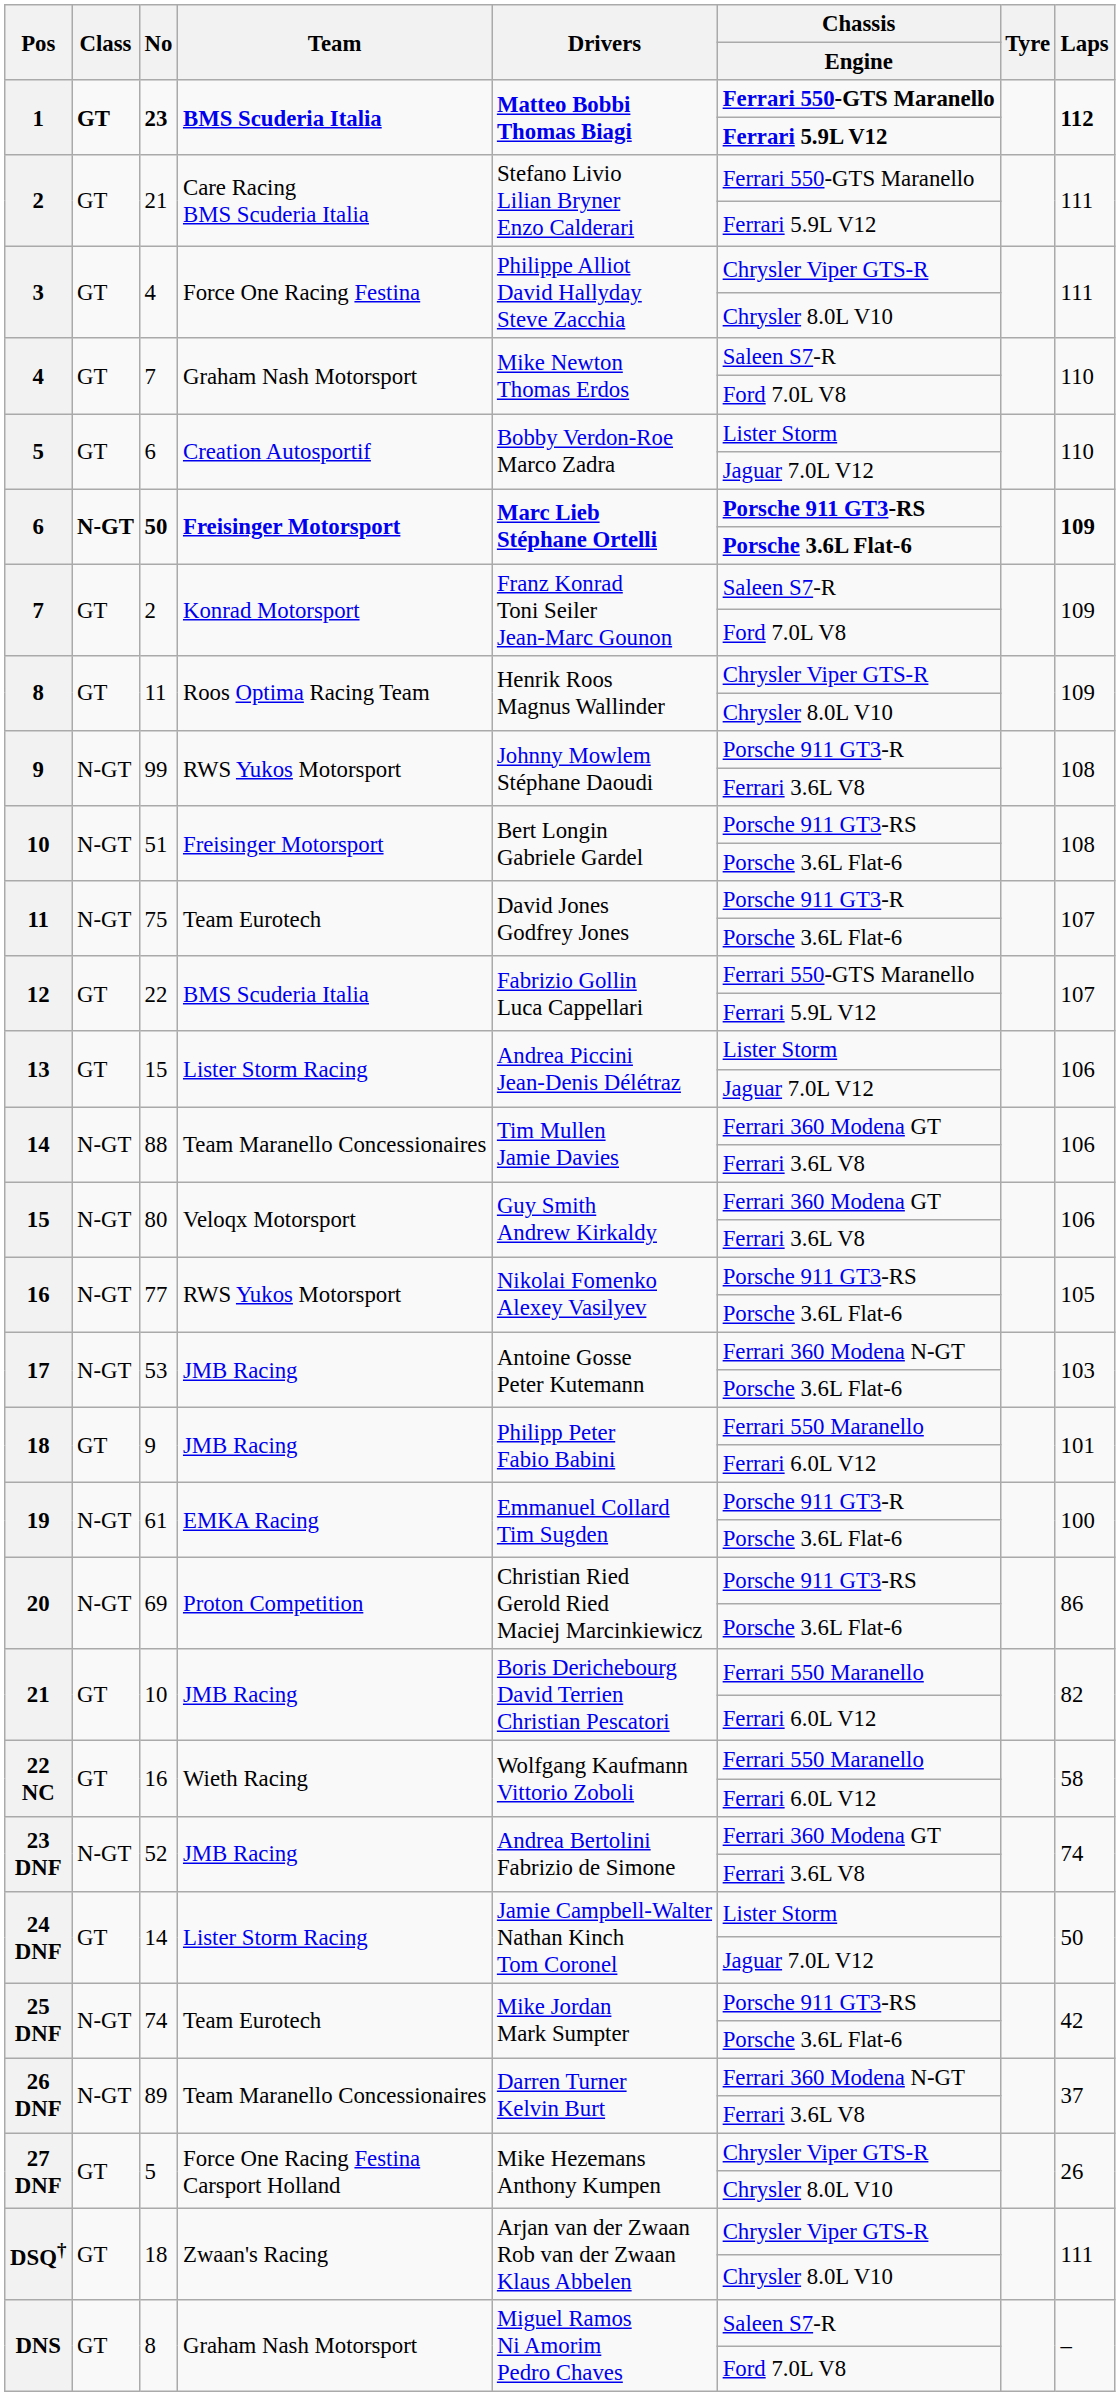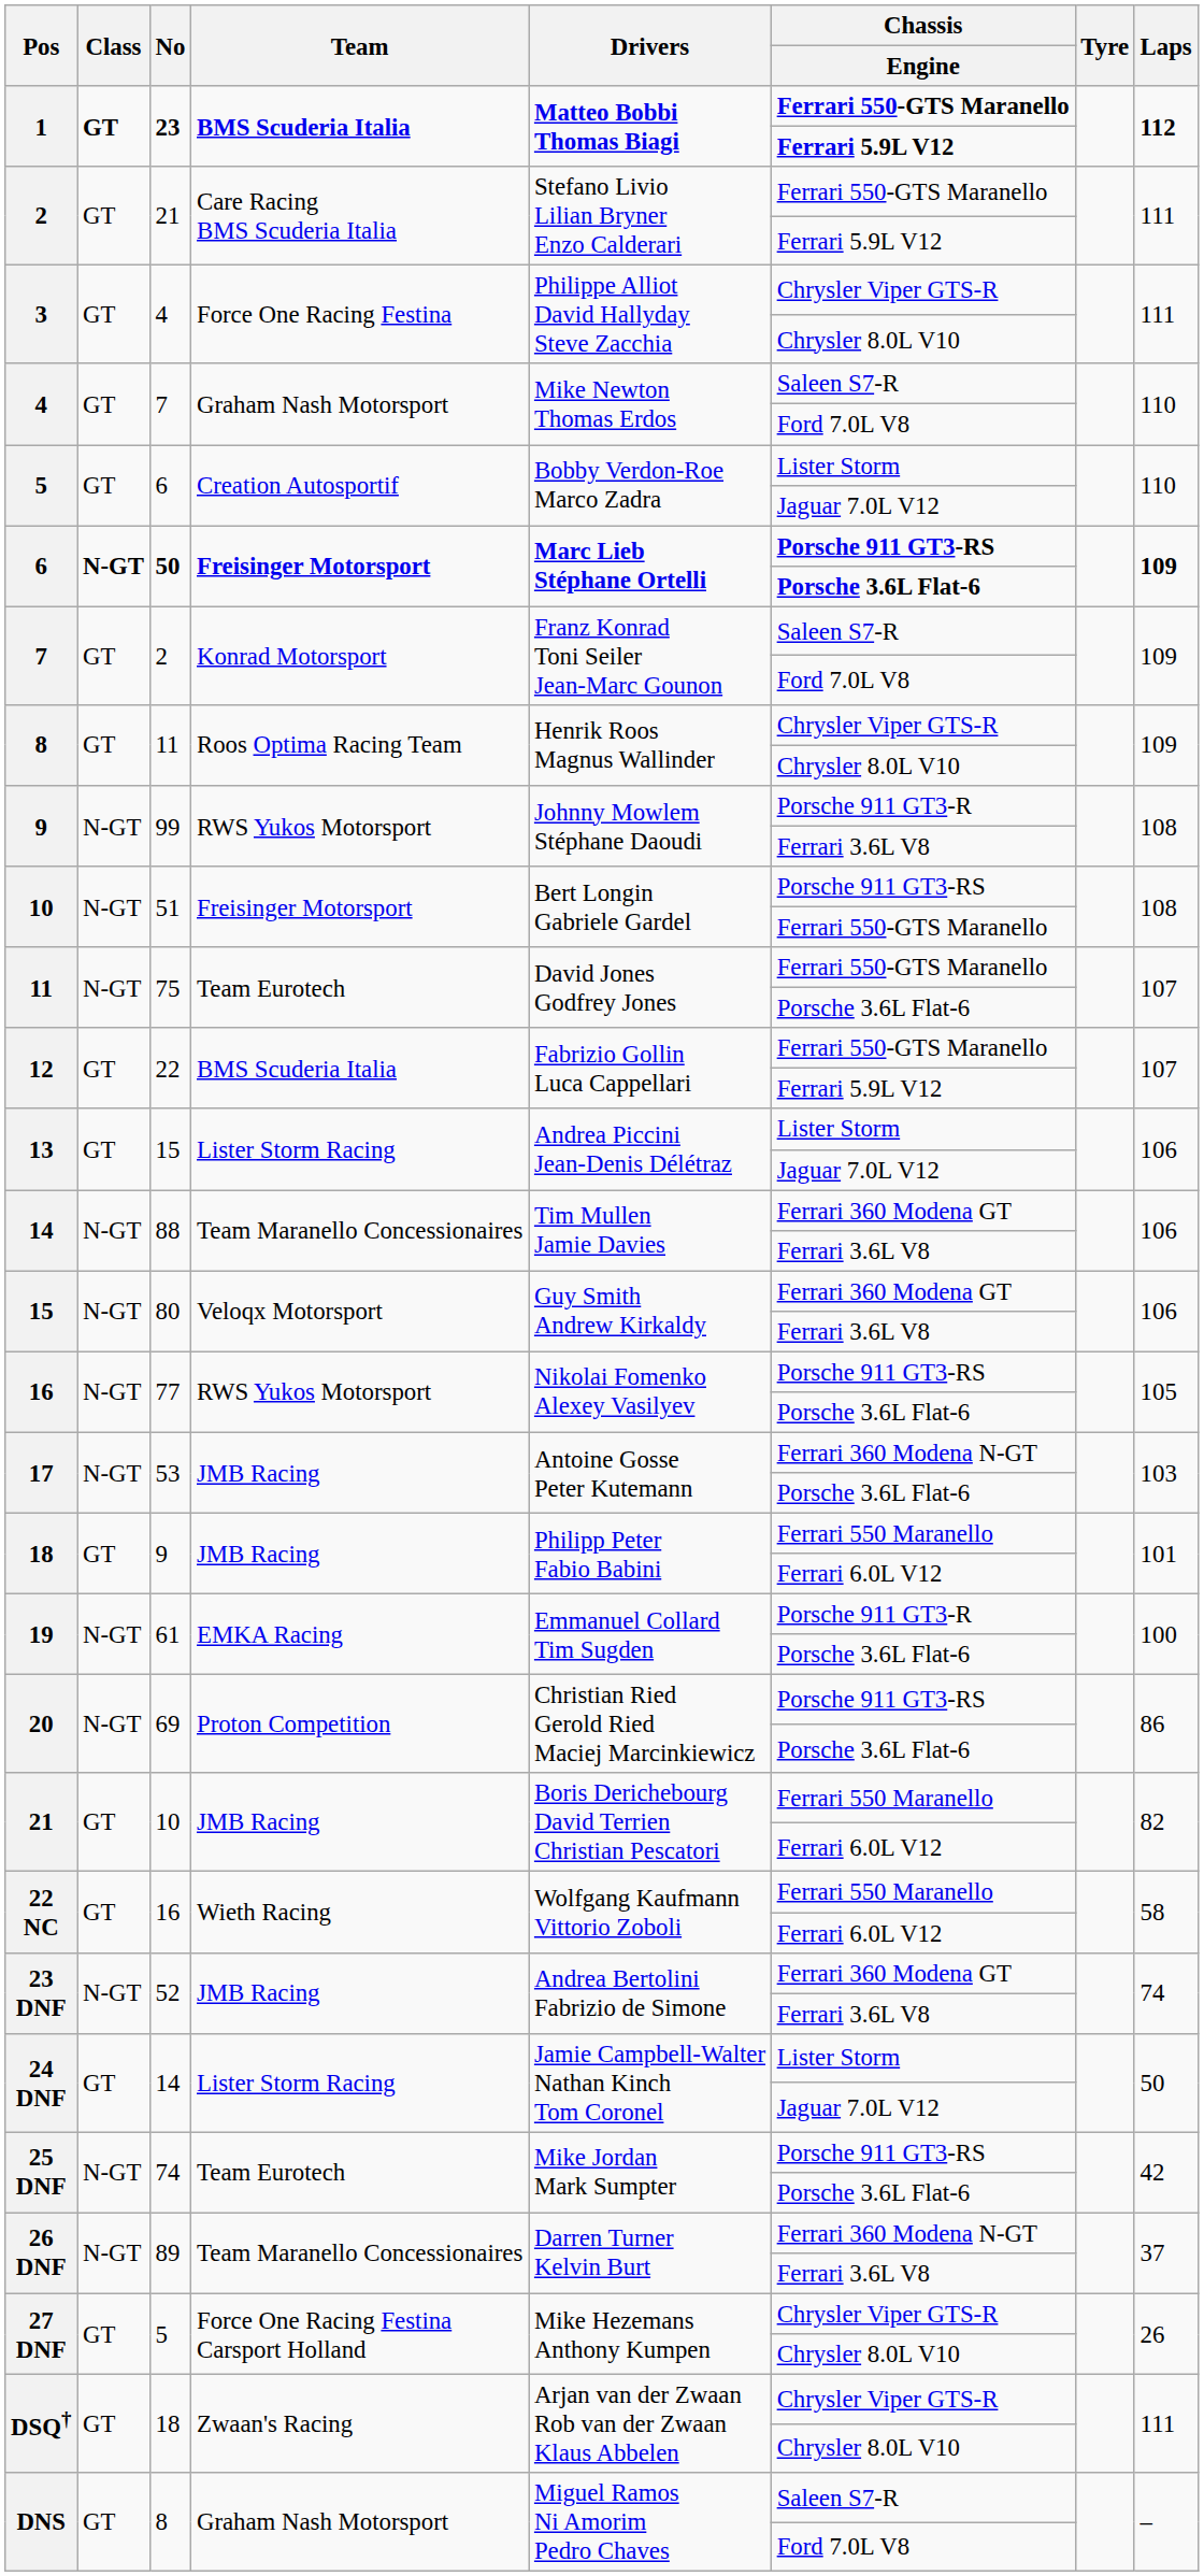row 22 | Chassis / Engine: Porsche 3.6L Flat-6 -> Ferrari 550-GTS Maranello
row 23 | Chassis / Engine: Porsche 911 GT3-R -> Ferrari 550-GTS Maranello
